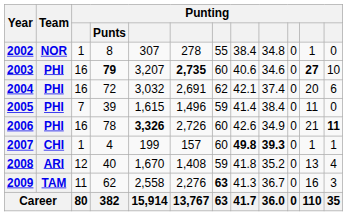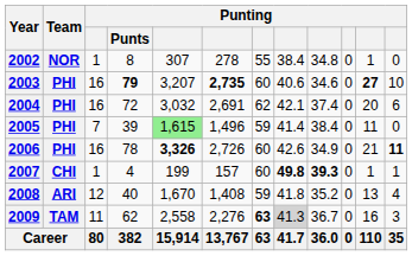2005 | column 5: no background -> lightgreen background
2009 | column 8: no background -> lightgrey background
